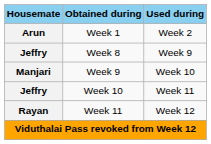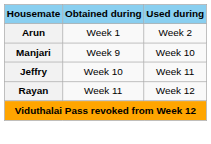- row: Jeffry | Week 8 | Week 9
